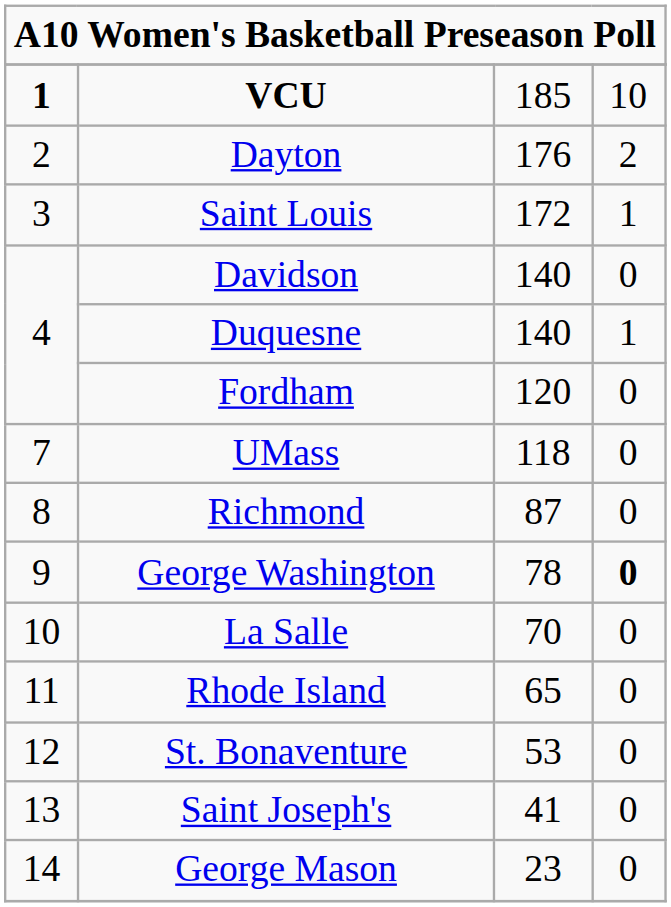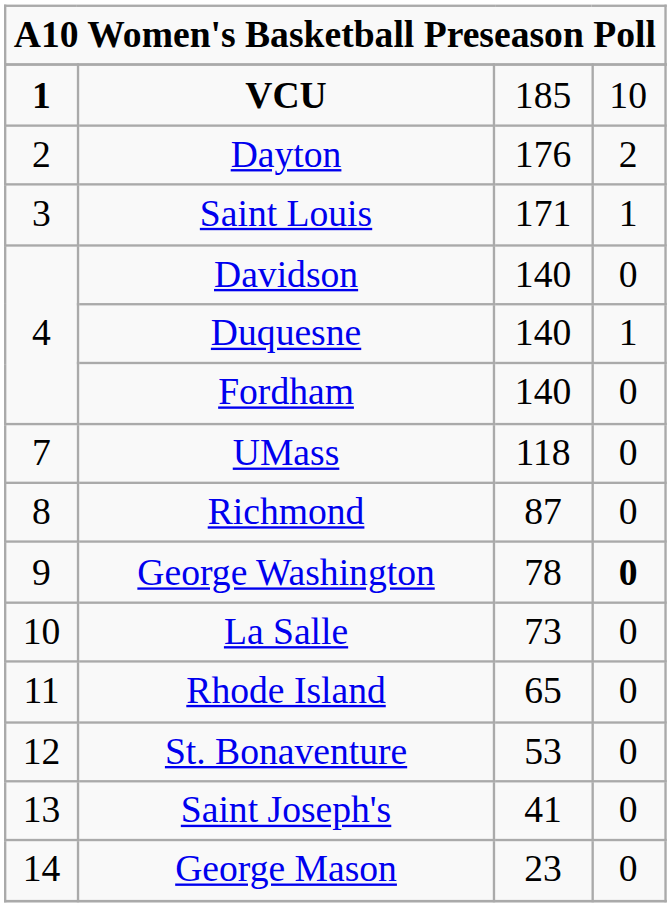Saint Louis | column 3: 172 -> 171
Fordham | column 3: 120 -> 140
La Salle | column 3: 70 -> 73
